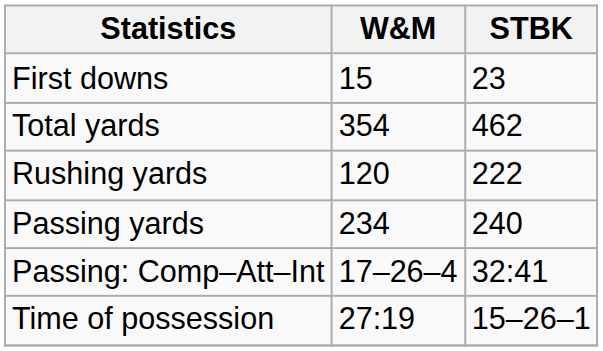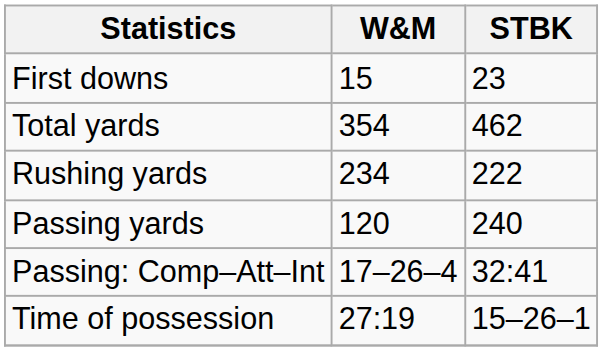Rushing yards | W&M: 120 -> 234
Passing yards | W&M: 234 -> 120
